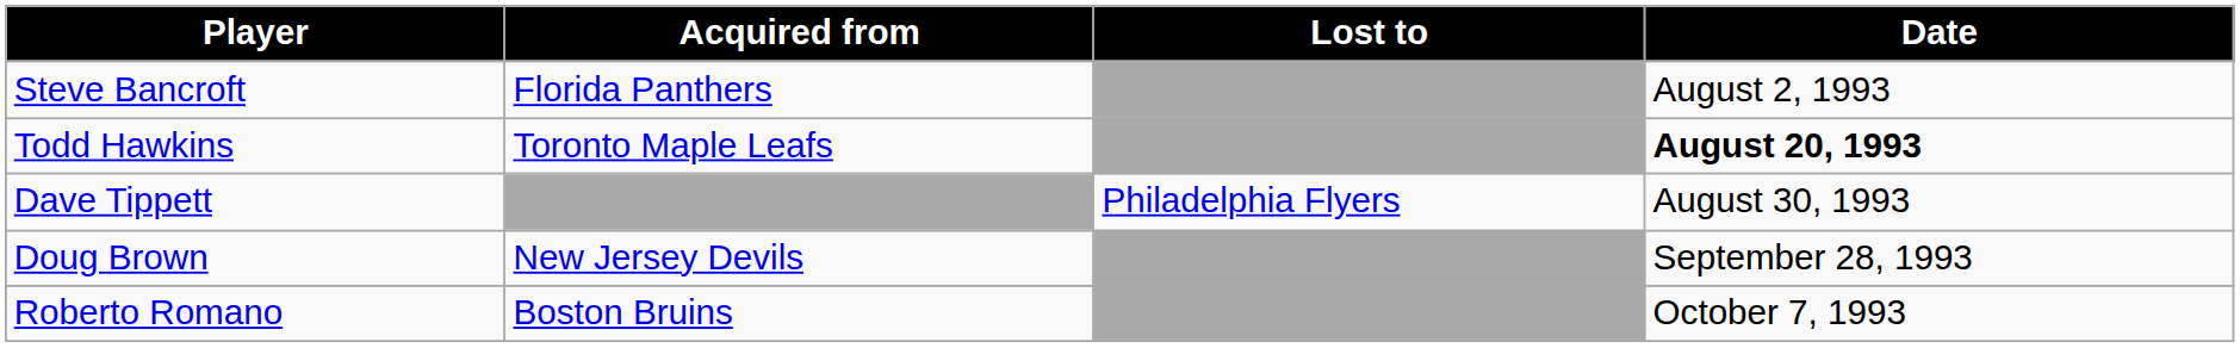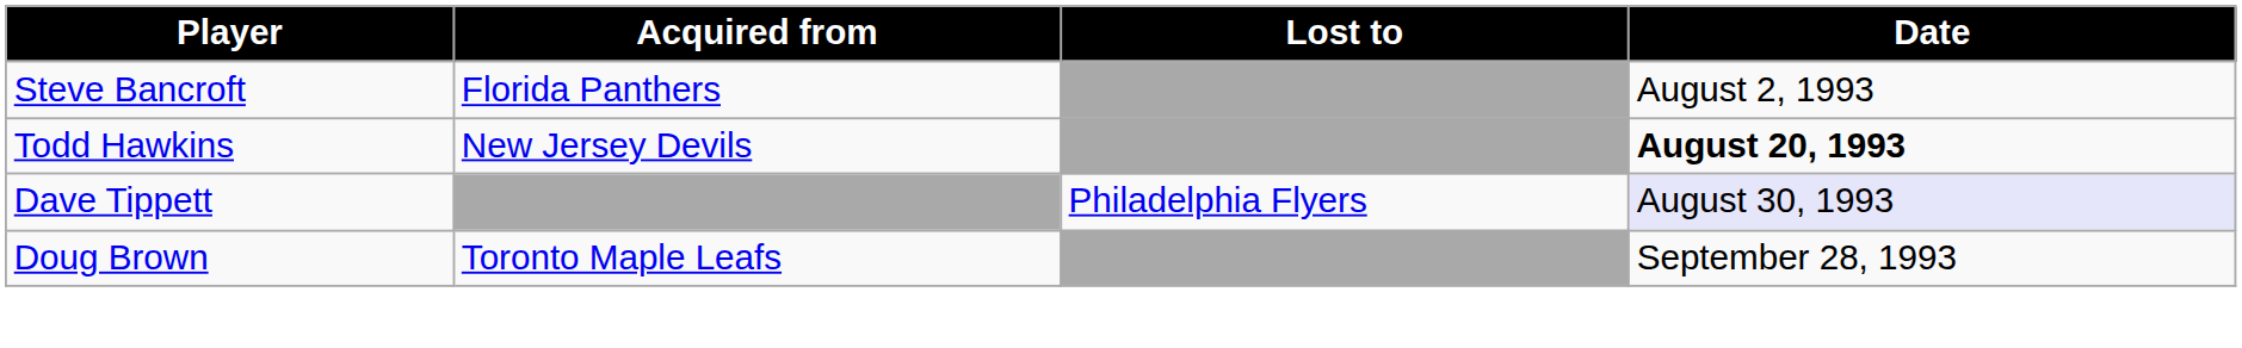Todd Hawkins | Acquired from: Toronto Maple Leafs -> New Jersey Devils
Dave Tippett | Date: no background -> lavender background
Doug Brown | Acquired from: New Jersey Devils -> Toronto Maple Leafs
- row: Roberto Romano | Boston Bruins | October 7, 1993
